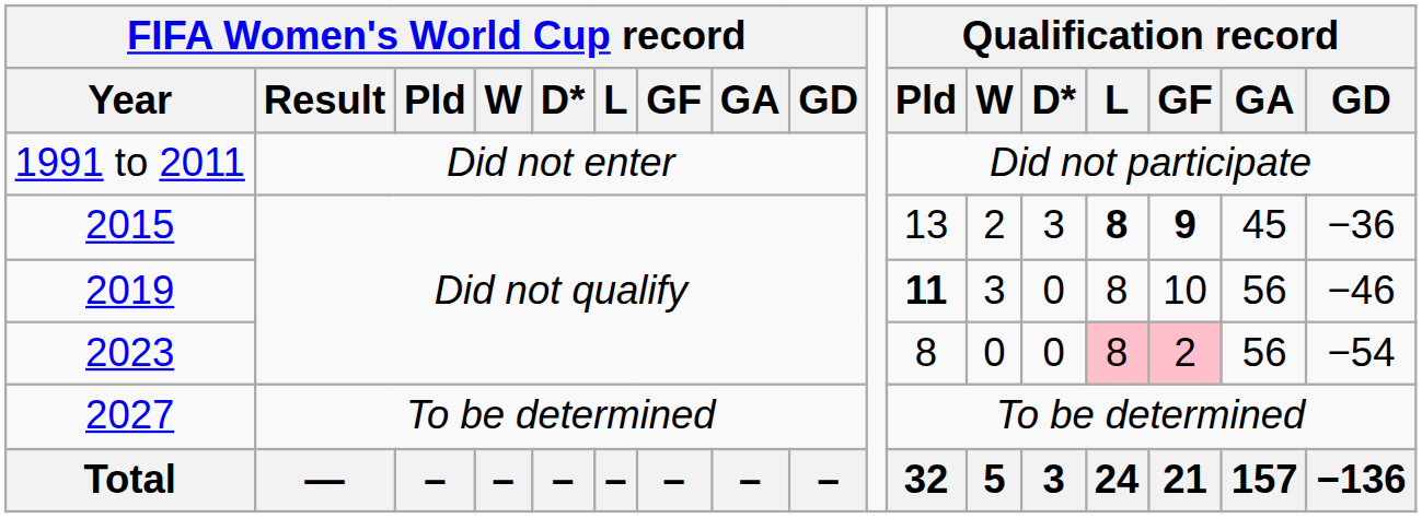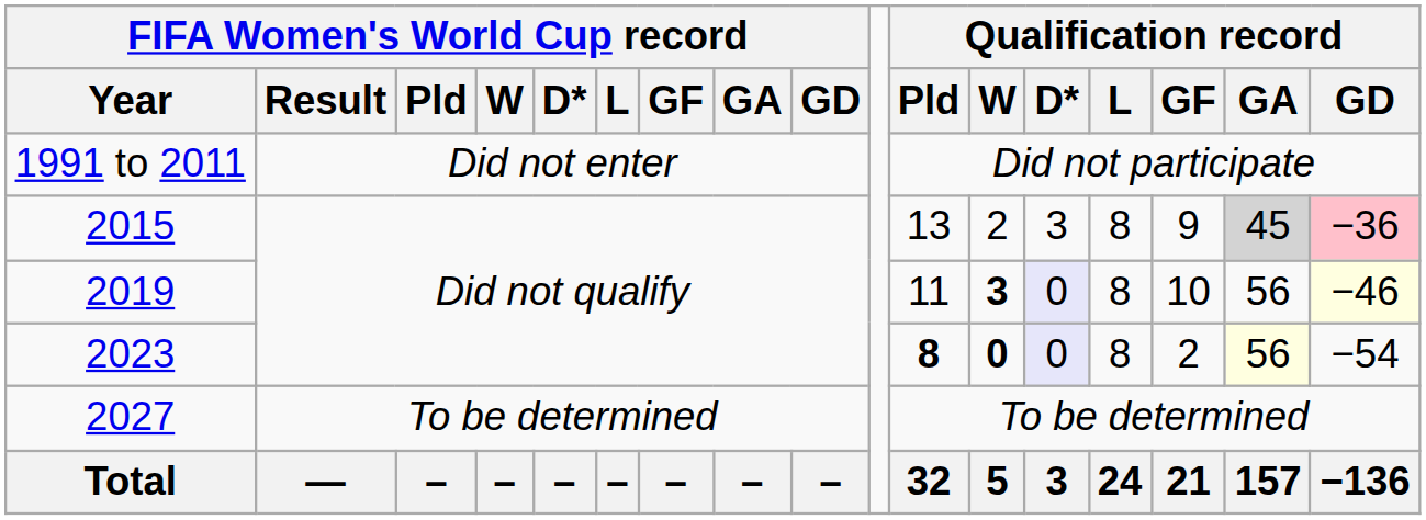2015 | Qualification record / L: bold -> normal
2015 | Qualification record / GF: bold -> normal
2015 | Qualification record / GA: no background -> lightgrey background
2015 | Qualification record / GD: no background -> pink background
2019 | Qualification record / Pld: bold -> normal
2019 | Qualification record / W: normal -> bold
2019 | Qualification record / D*: no background -> lavender background
2019 | Qualification record / GD: no background -> lightyellow background
2023 | Qualification record / Pld: normal -> bold
2023 | Qualification record / W: normal -> bold
2023 | Qualification record / D*: no background -> lavender background
2023 | Qualification record / L: pink background -> no background
2023 | Qualification record / GF: pink background -> no background
2023 | Qualification record / GA: no background -> lightyellow background
